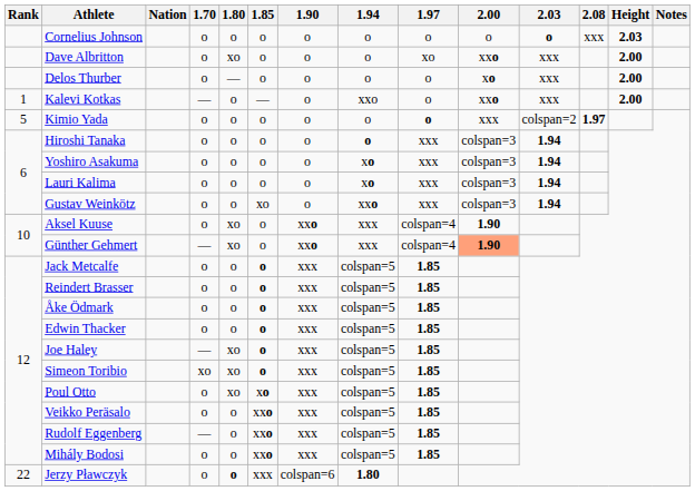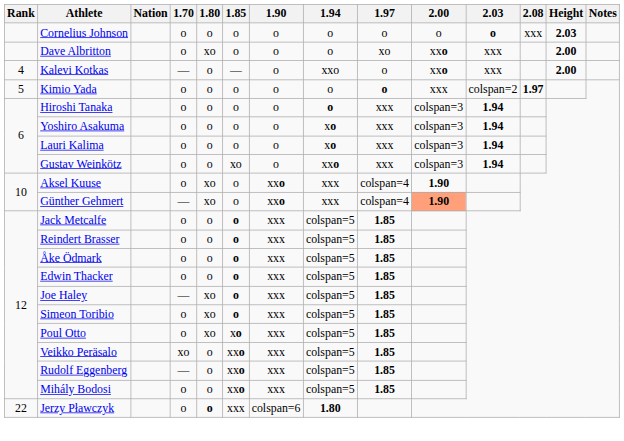- row: Delos Thurber | o | — | o | o | o | o | xo | xxx | 2.00
Kalevi Kotkas | Rank: 1 -> 4
Simeon Toribio | 1.70: xo -> o
Veikko Peräsalo | 1.70: o -> xo
